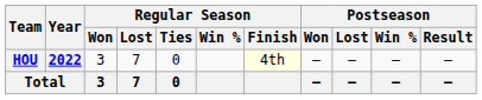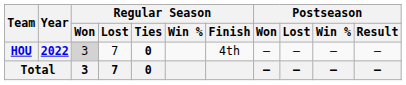HOU | Regular Season / Won: no background -> lightgrey background
HOU | Regular Season / Ties: normal -> bold
HOU | Regular Season / Finish: lightyellow background -> no background
